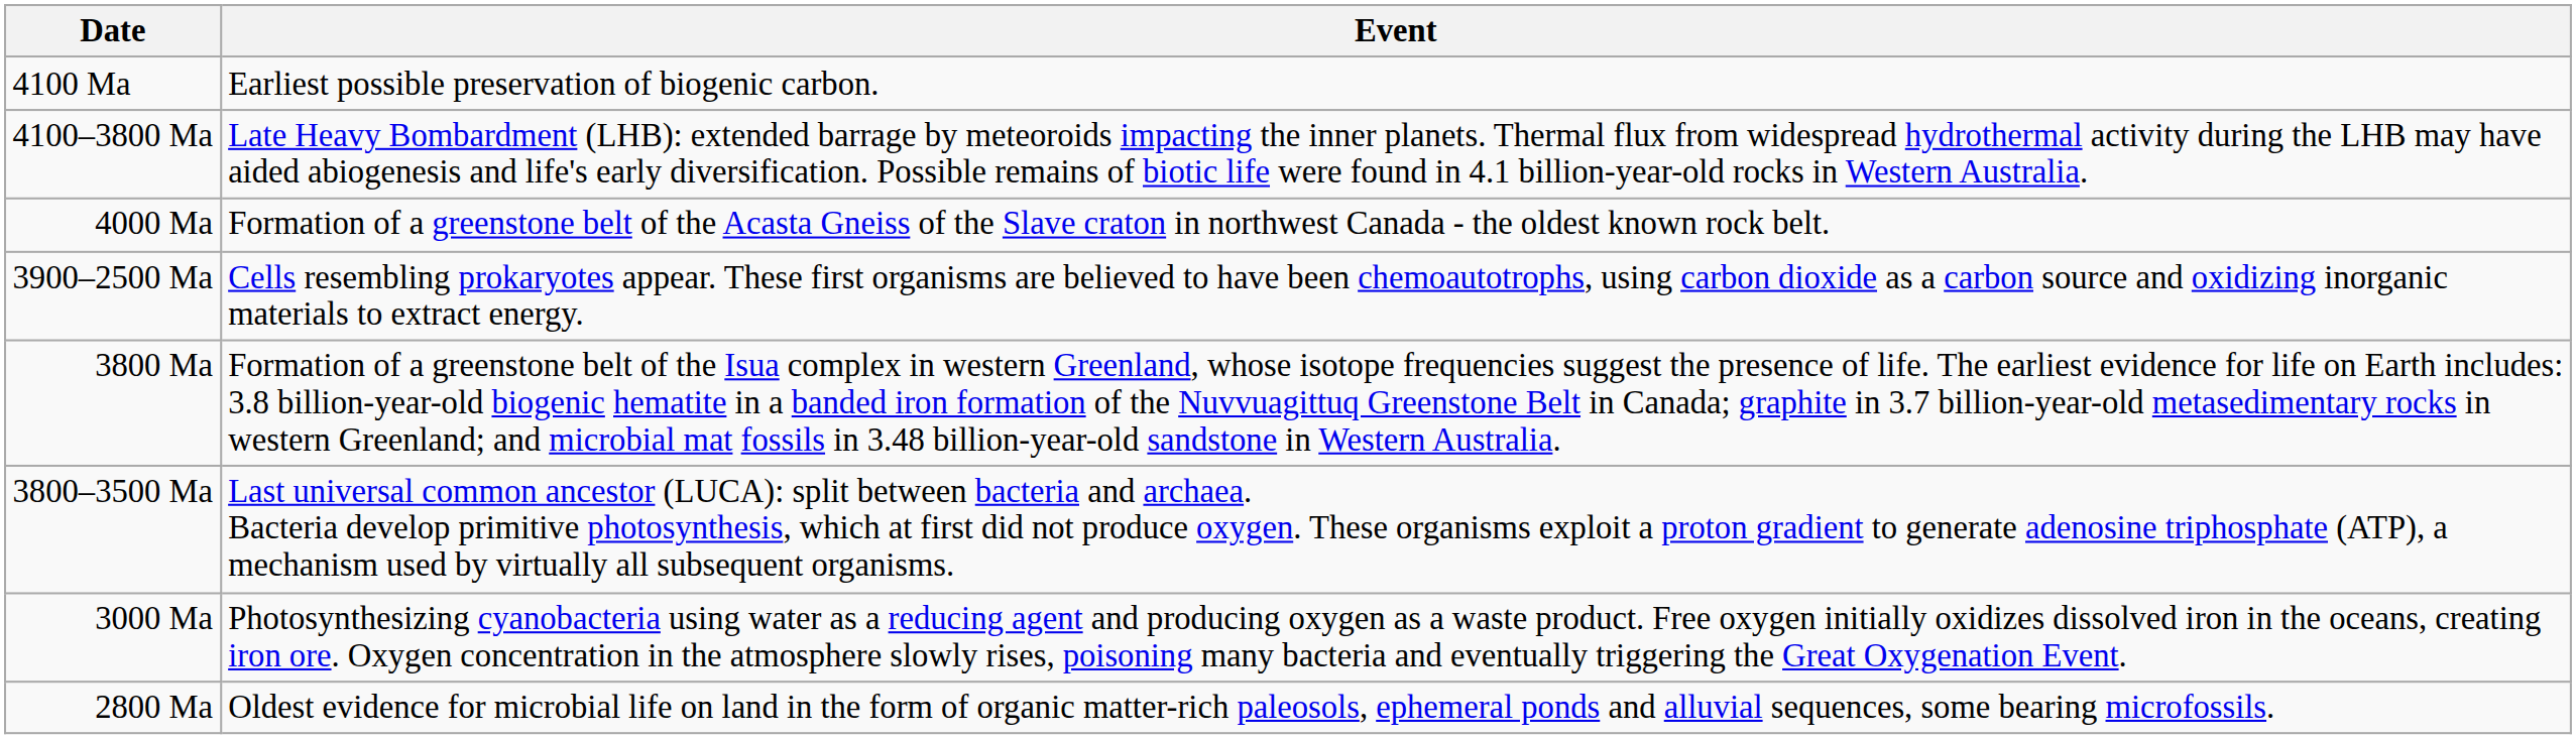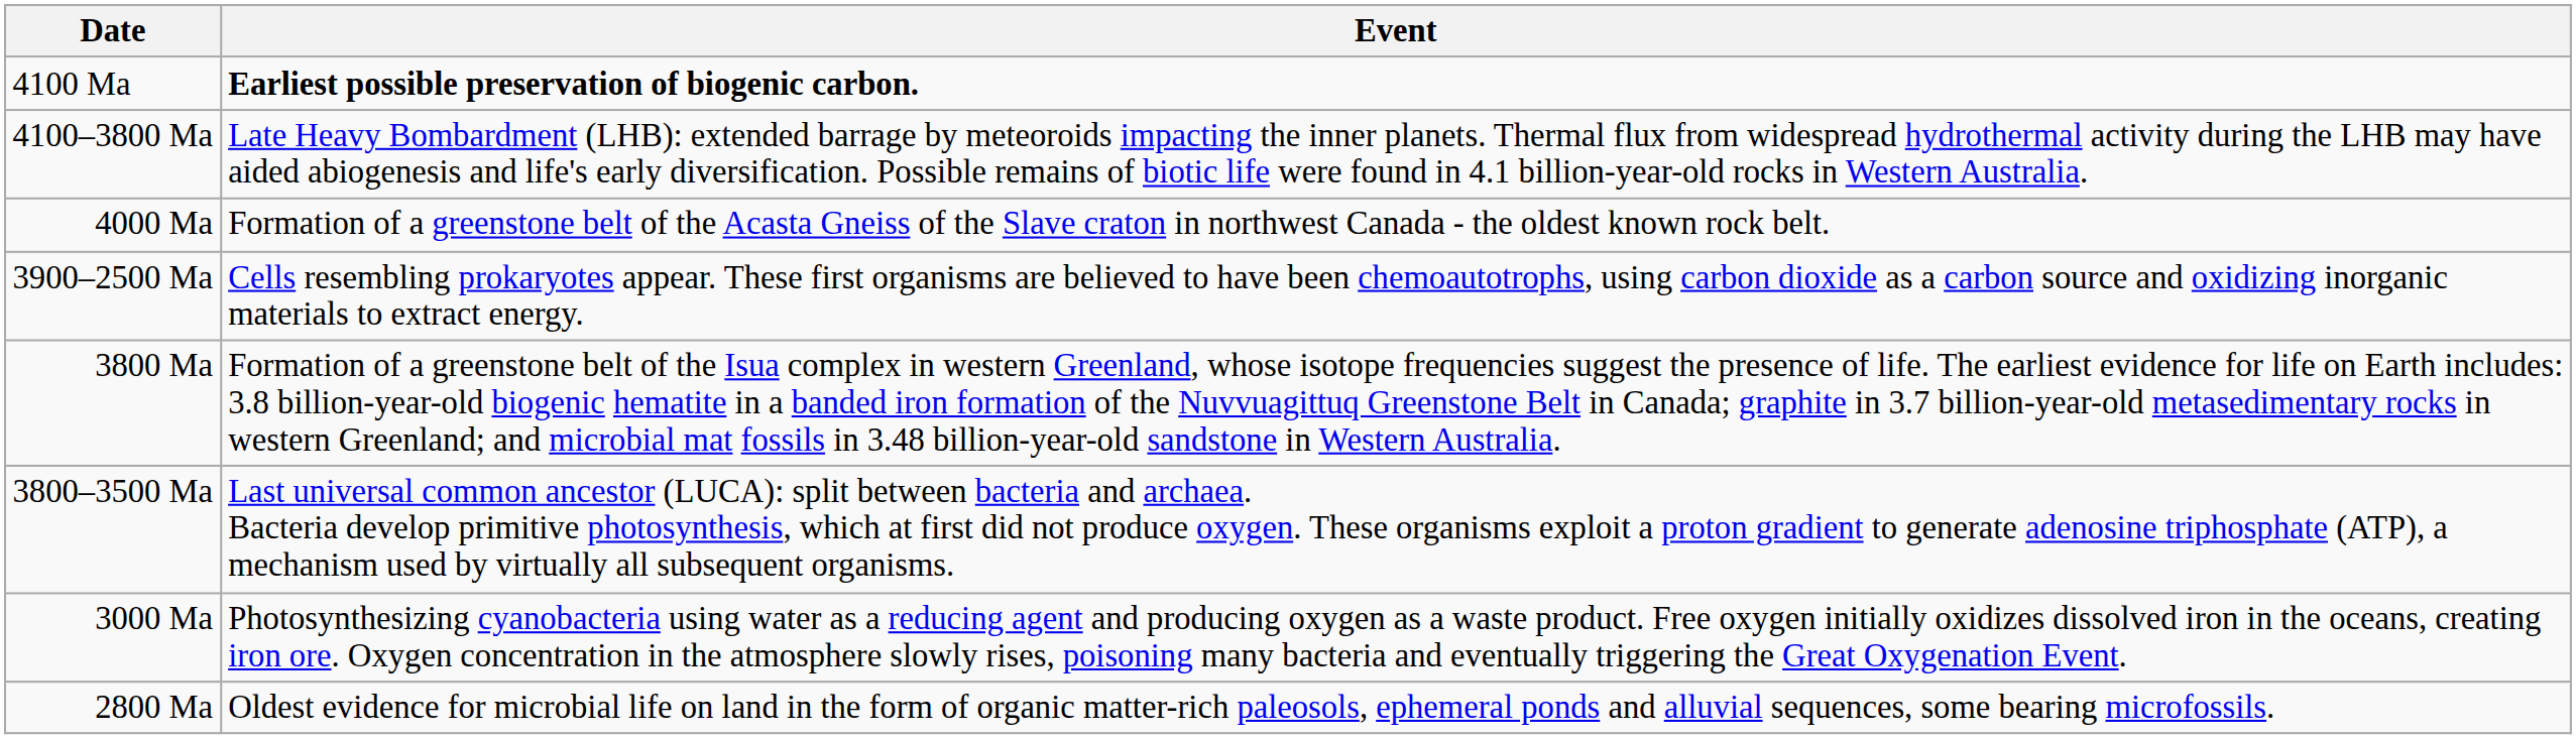4100 Ma | Event: normal -> bold
